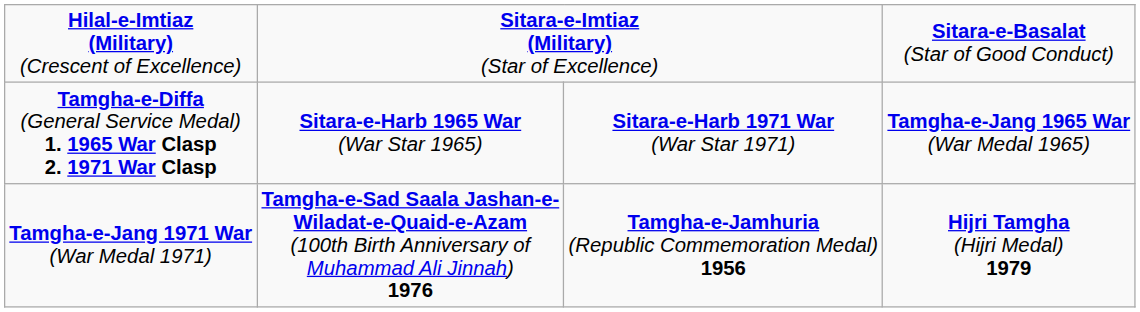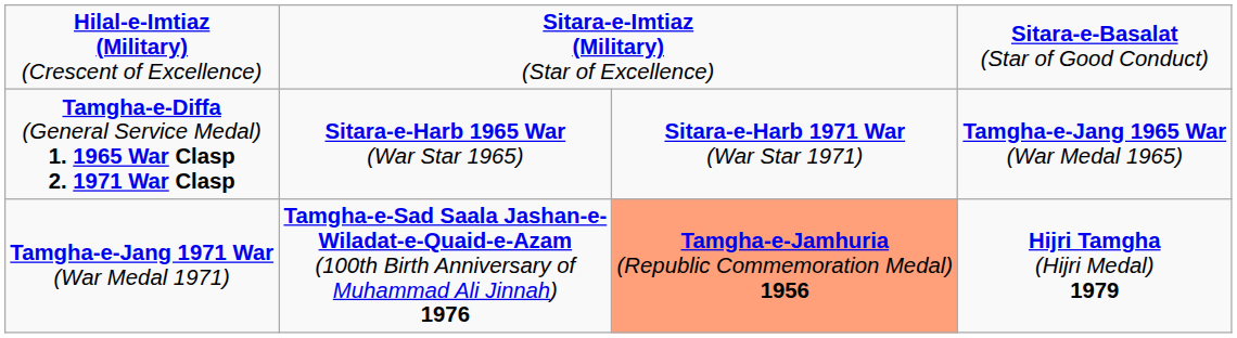Tamgha-e-Jang 1971 War (War Medal 1971) | column 3: no background -> lightsalmon background
